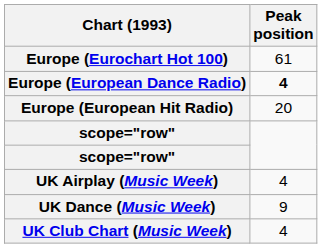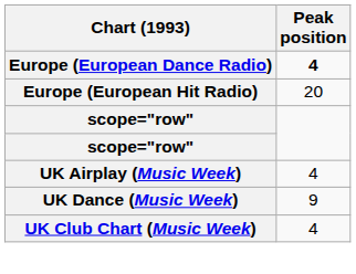- row: Europe (Eurochart Hot 100) | 61
